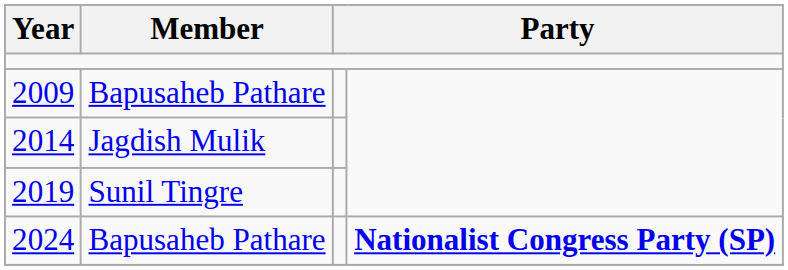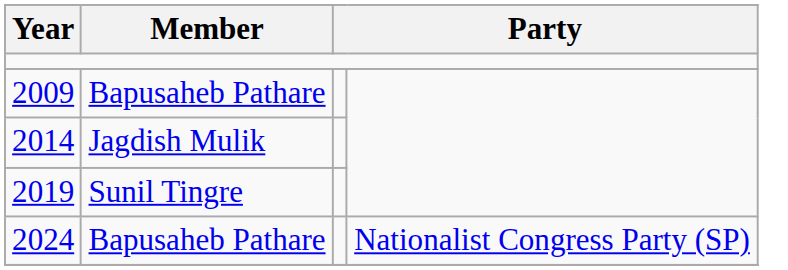2024 | column 4: bold -> normal
